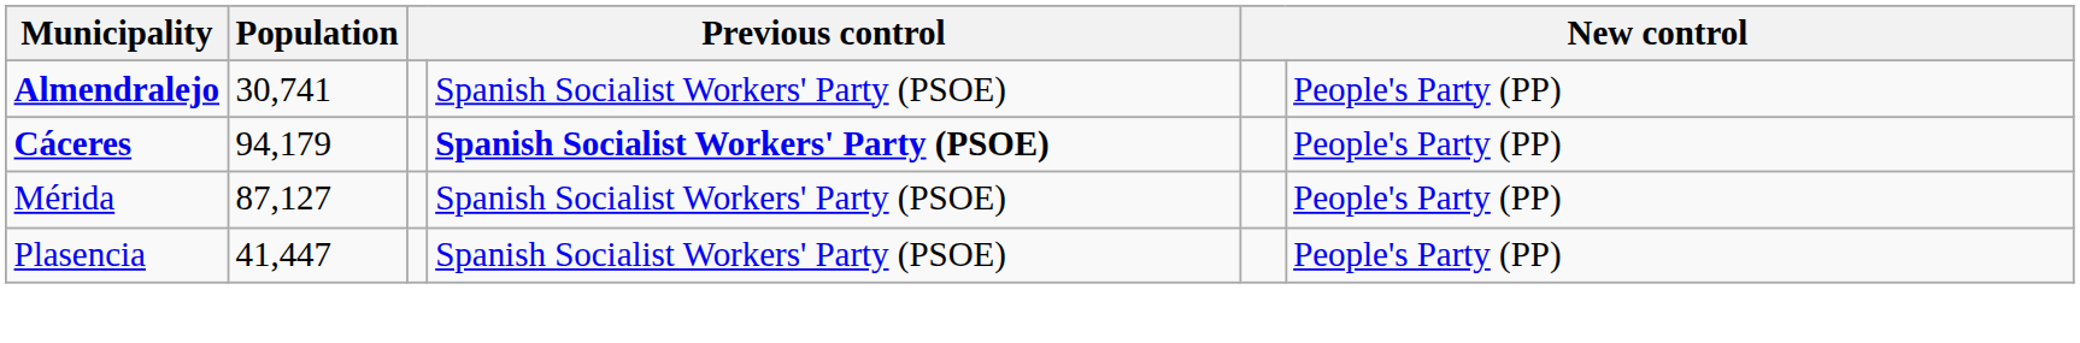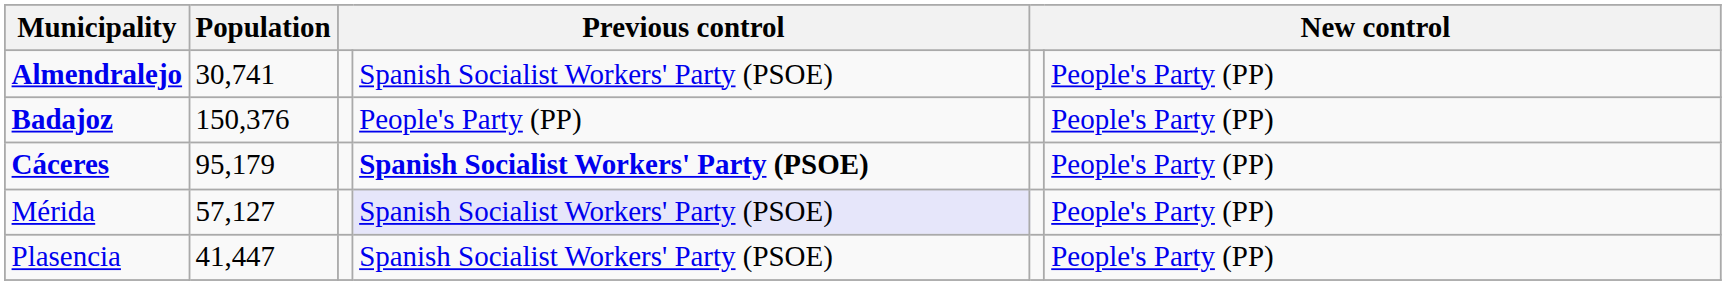+ row: Badajoz | 150,376 | People's Party (PP) | People's Party (PP)
Cáceres | Population: 94,179 -> 95,179
Mérida | Population: 87,127 -> 57,127
Mérida | column 4: no background -> lavender background
